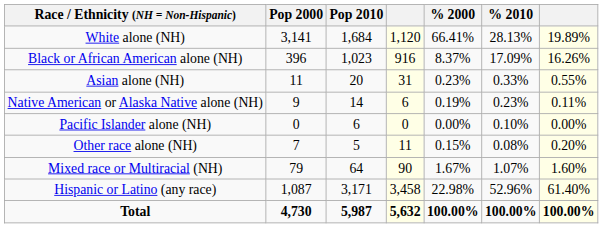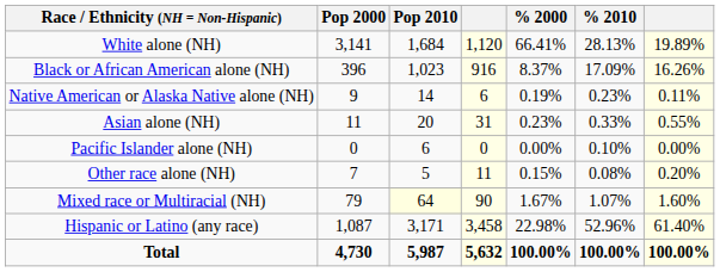rows swapped: Native American or Alaska Native alone (NH) <-> Asian alone (NH)
Mixed race or Multiracial (NH) | Pop 2010: no background -> lightyellow background
